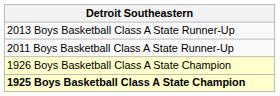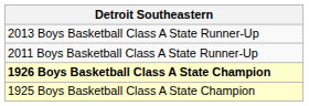1926 Boys Basketball Class A State Champion | column 1: normal -> bold
1925 Boys Basketball Class A State Champion | column 1: bold -> normal
